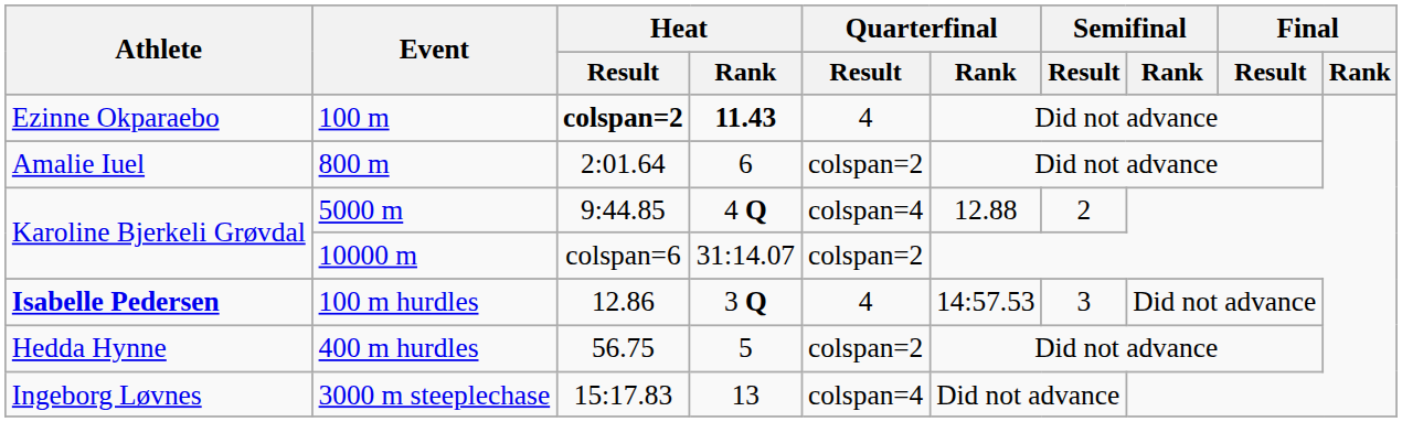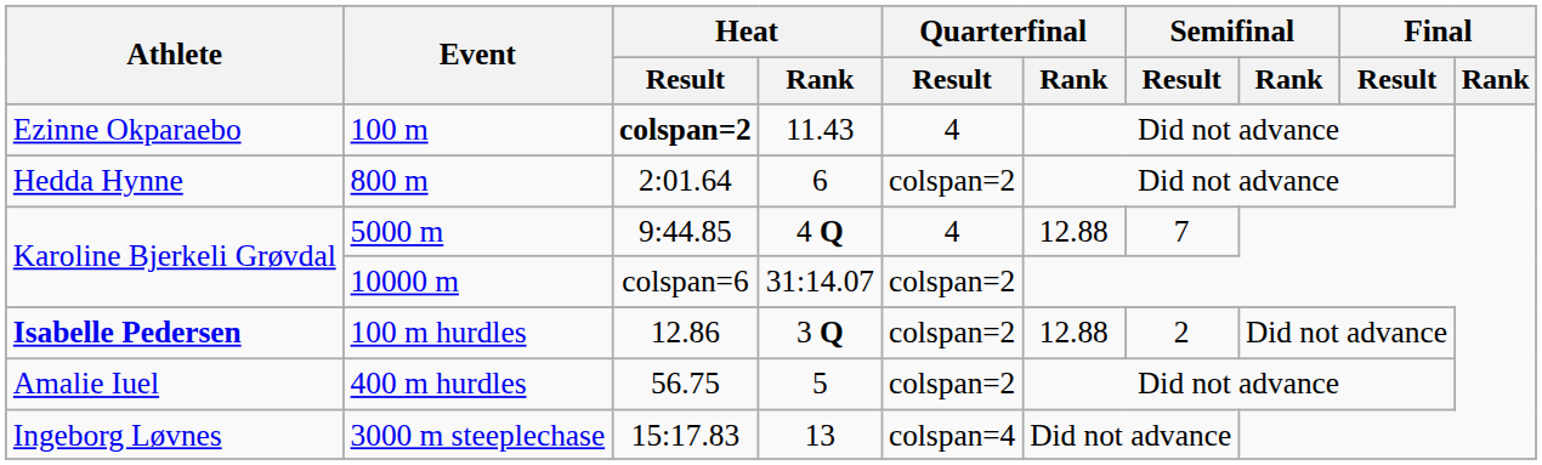100 m | Heat / Rank: bold -> normal
800 m | Athlete: Amalie Iuel -> Hedda Hynne
5000 m | Quarterfinal / Result: colspan=4 -> 4
5000 m | Semifinal / Result: 2 -> 7
100 m hurdles | Quarterfinal / Result: 4 -> colspan=2
100 m hurdles | Quarterfinal / Rank: 14:57.53 -> 12.88
100 m hurdles | Semifinal / Result: 3 -> 2
400 m hurdles | Athlete: Hedda Hynne -> Amalie Iuel
